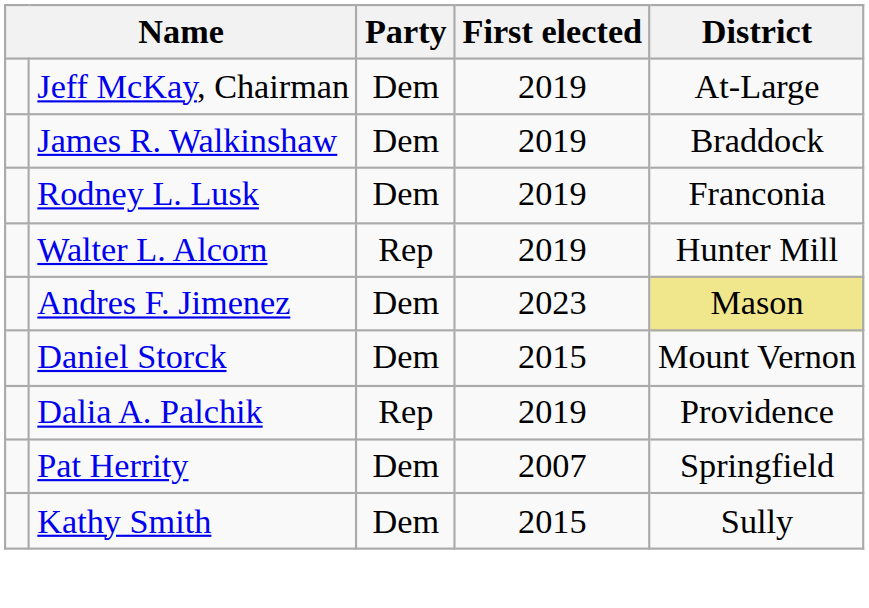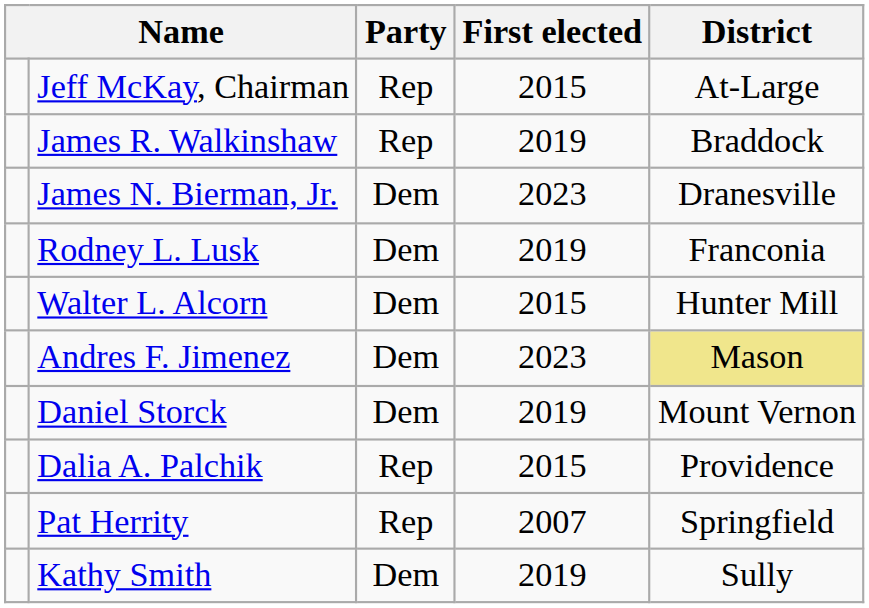Jeff McKay, Chairman | Party: Dem -> Rep
Jeff McKay, Chairman | First elected: 2019 -> 2015
James R. Walkinshaw | Party: Dem -> Rep
+ row: James N. Bierman, Jr. | Dem | 2023 | Dranesville
Walter L. Alcorn | Party: Rep -> Dem
Walter L. Alcorn | First elected: 2019 -> 2015
Daniel Storck | First elected: 2015 -> 2019
Dalia A. Palchik | First elected: 2019 -> 2015
Pat Herrity | Party: Dem -> Rep
Kathy Smith | First elected: 2015 -> 2019
